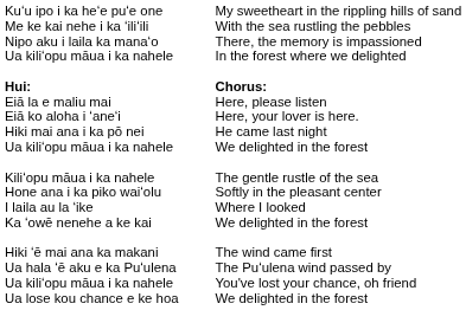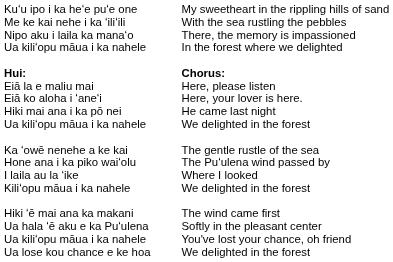row 10 | column 1: Kiliʻopu māua i ka nahele -> Ka ʻowē nenehe a ke kai
row 11 | column 2: Softly in the pleasant center -> The Puʻulena wind passed by
row 13 | column 1: Ka ʻowē nenehe a ke kai -> Kiliʻopu māua i ka nahele
row 15 | column 2: The Puʻulena wind passed by -> Softly in the pleasant center
